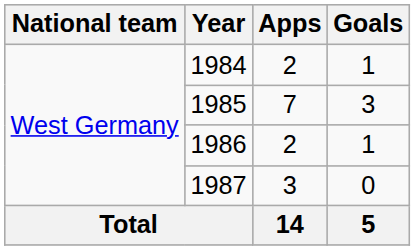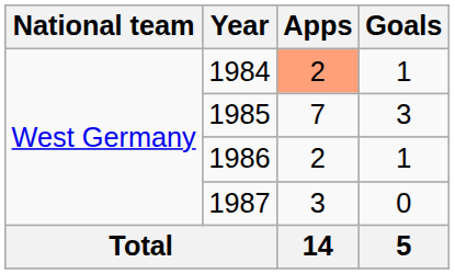1984 | Apps: no background -> lightsalmon background
